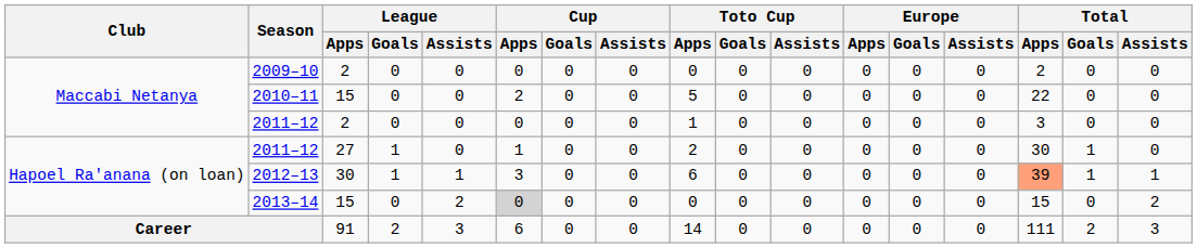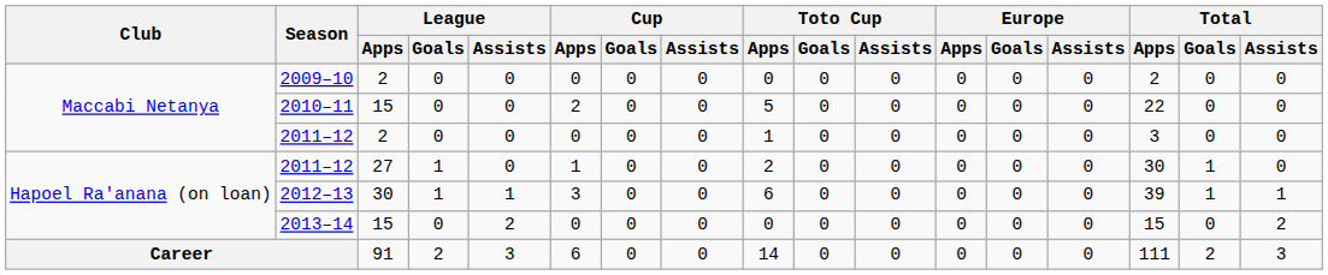2012–13 | Total / Apps: lightsalmon background -> no background
2013–14 | Cup / Apps: lightgrey background -> no background
